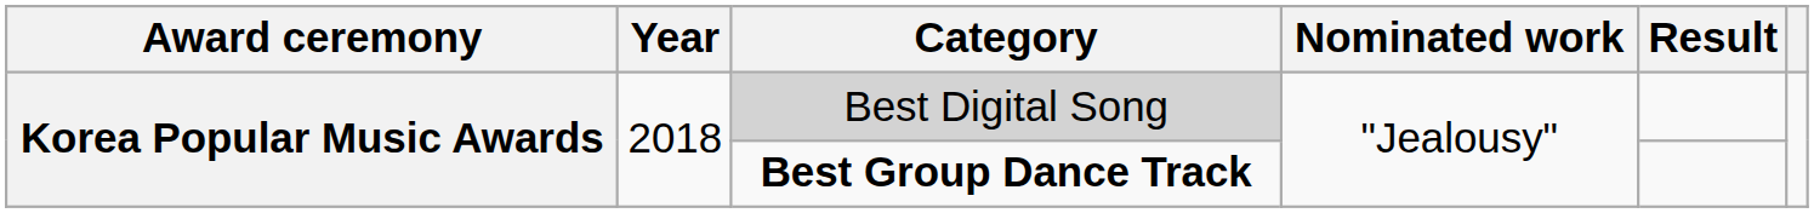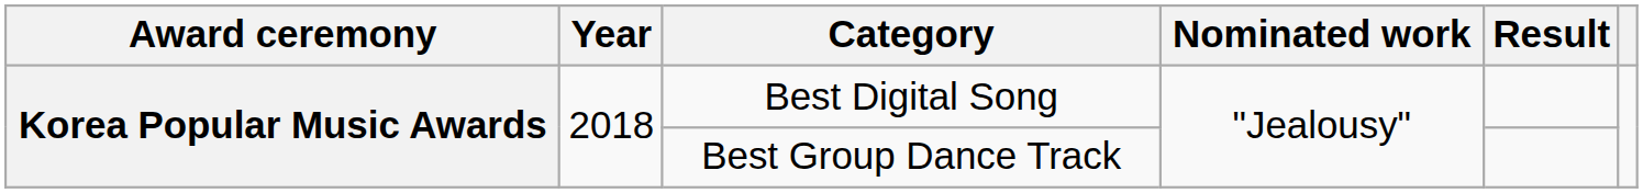Best Digital Song | Category: lightgrey background -> no background
Best Group Dance Track | Category: bold -> normal
